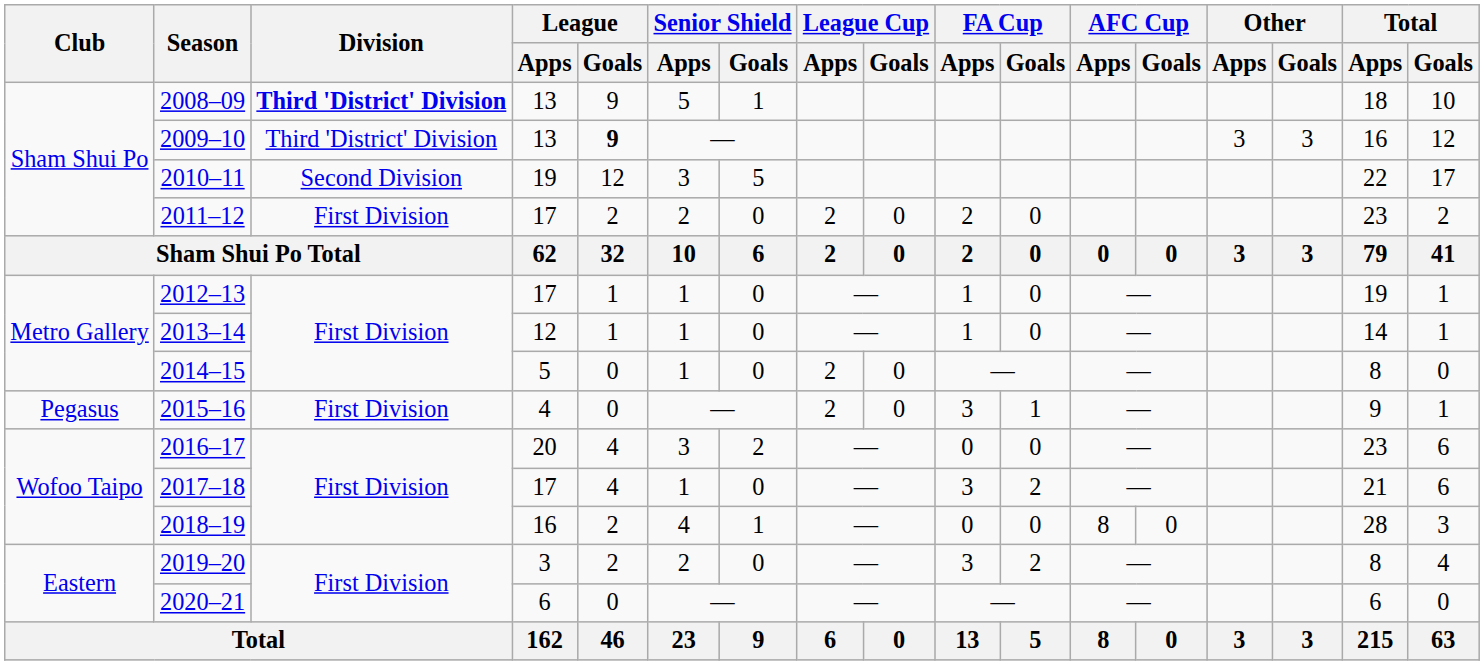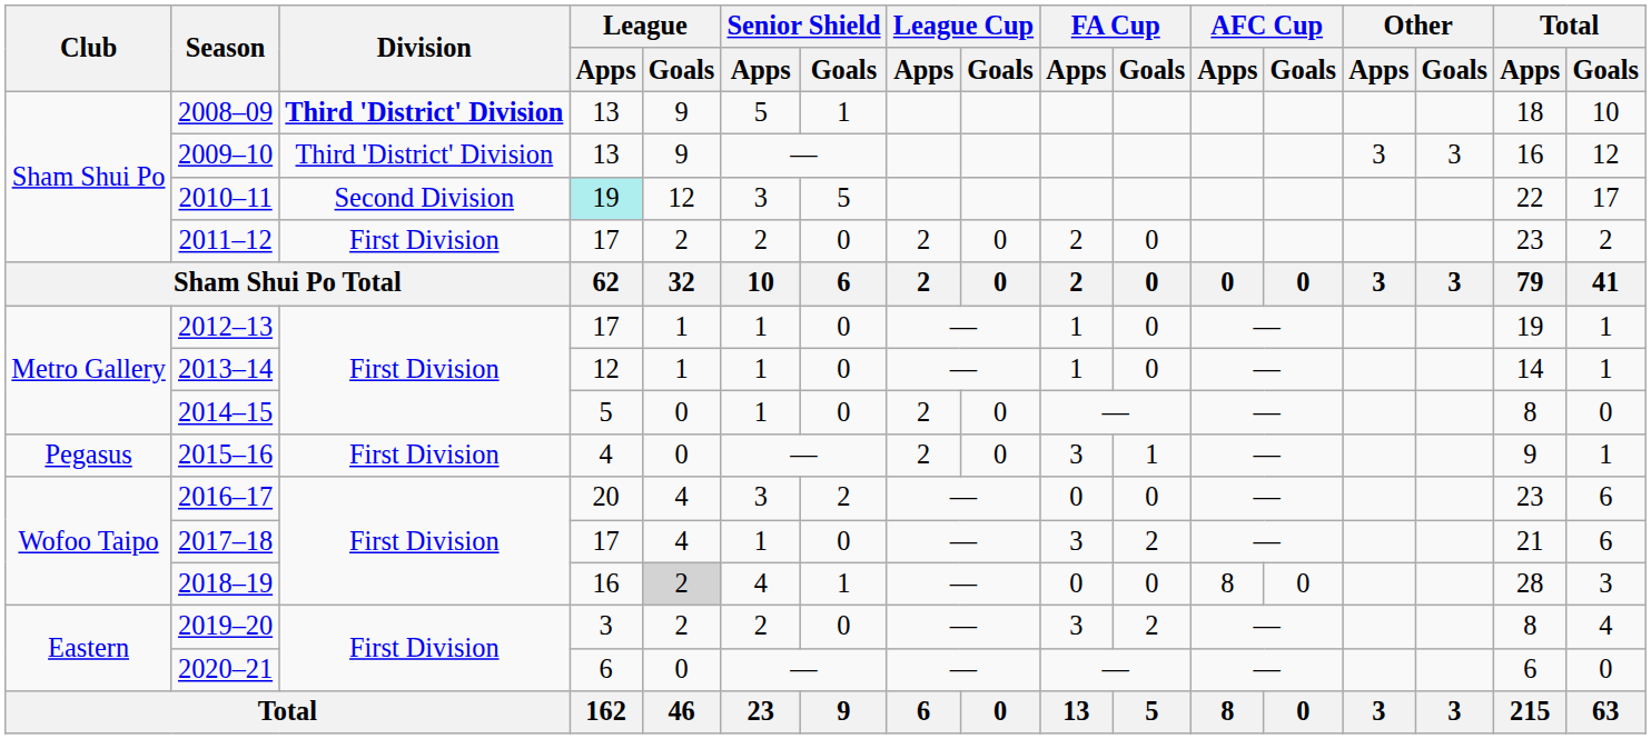2009–10 | League / Goals: bold -> normal
2010–11 | League / Apps: no background -> paleturquoise background
2018–19 | League / Goals: no background -> lightgrey background
